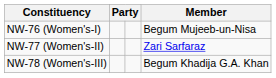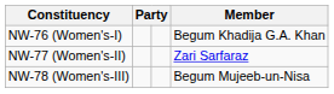NW-76 (Women's-I) | Member: Begum Mujeeb-un-Nisa -> Begum Khadija G.A. Khan
NW-78 (Women's-III) | Member: Begum Khadija G.A. Khan -> Begum Mujeeb-un-Nisa
